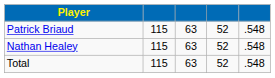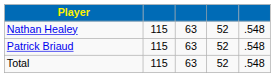rows swapped: Patrick Briaud <-> Nathan Healey
